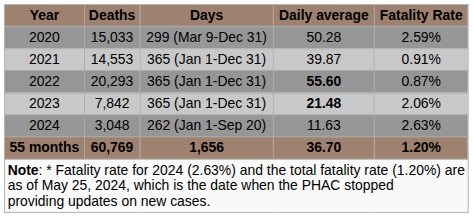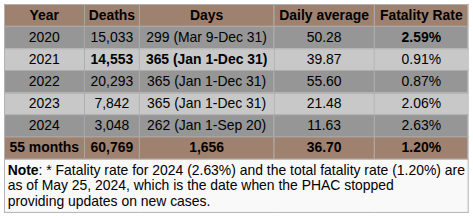2020 | Fatality Rate: normal -> bold
2021 | Deaths: normal -> bold
2021 | Days: normal -> bold
2022 | Daily average: bold -> normal
2023 | Daily average: bold -> normal
